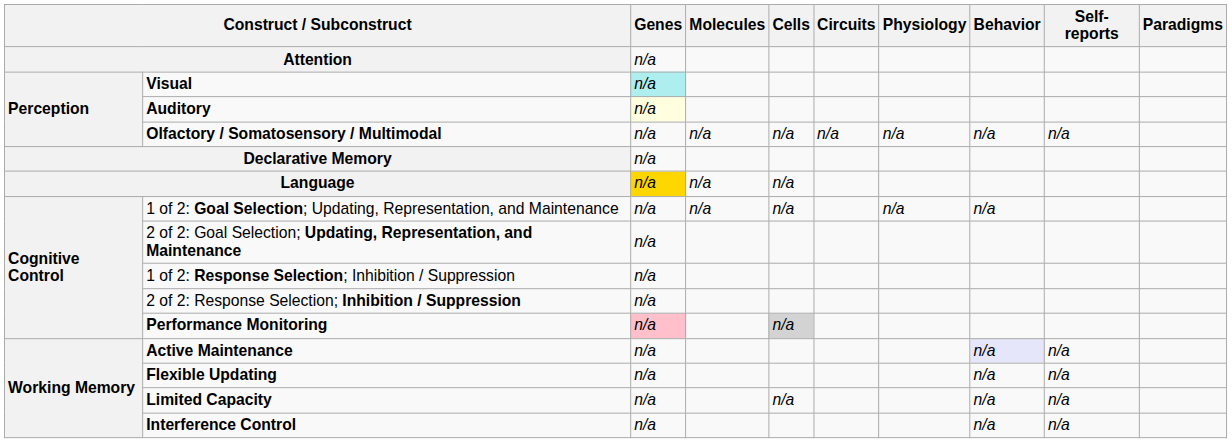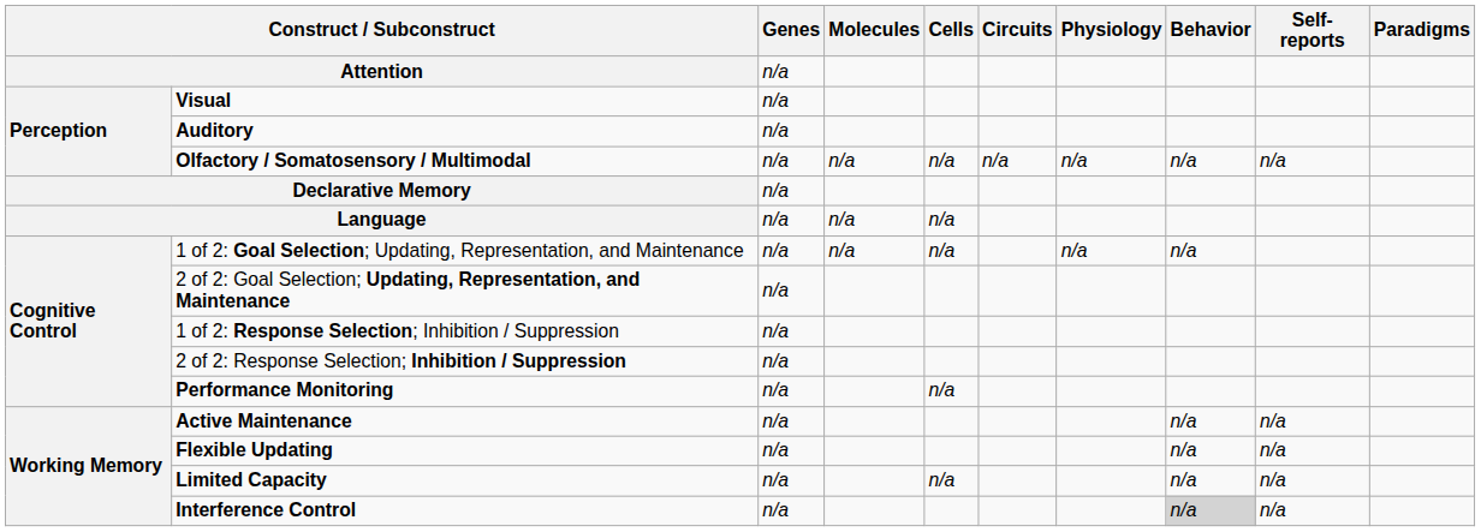Visual | Genes: paleturquoise background -> no background
Auditory | Genes: lightyellow background -> no background
Language | Genes: gold background -> no background
Performance Monitoring | Genes: pink background -> no background
Performance Monitoring | Cells: lightgrey background -> no background
Active Maintenance | Behavior: lavender background -> no background
Interference Control | Behavior: no background -> lightgrey background
